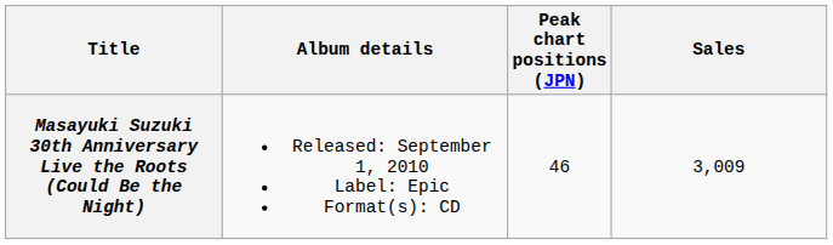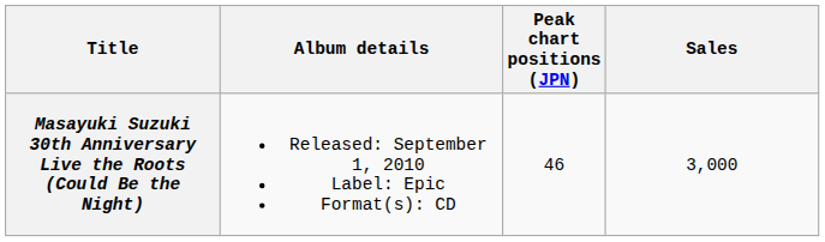row 2 | Sales: 3,009 -> 3,000
